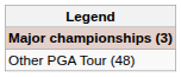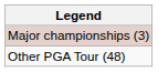row 2 | column 1: bold -> normal
